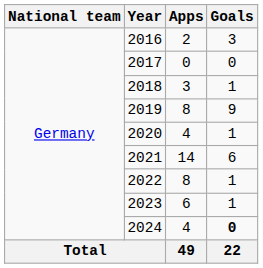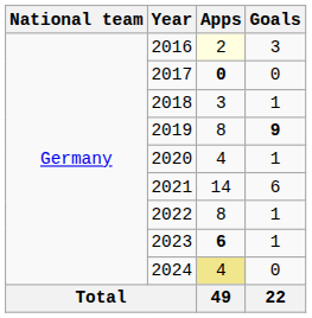2016 | Apps: no background -> lightyellow background
2017 | Apps: normal -> bold
2019 | Goals: normal -> bold
2023 | Apps: normal -> bold
2024 | Apps: no background -> khaki background
2024 | Goals: bold -> normal
